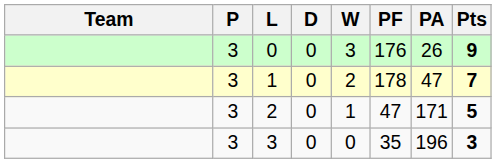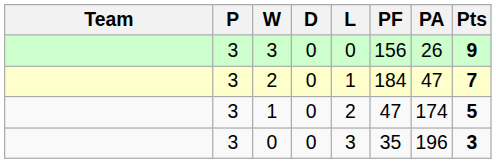columns swapped: W <-> L
row 2 | PF: 176 -> 156
row 3 | PF: 178 -> 184
row 4 | PA: 171 -> 174
